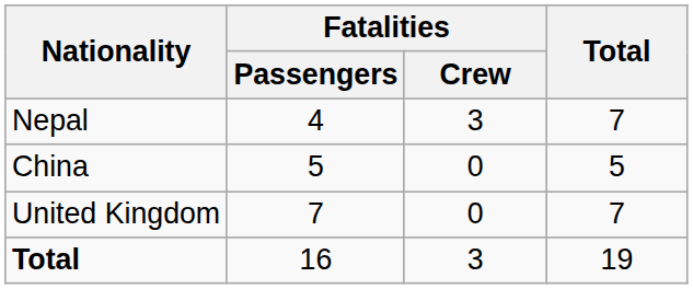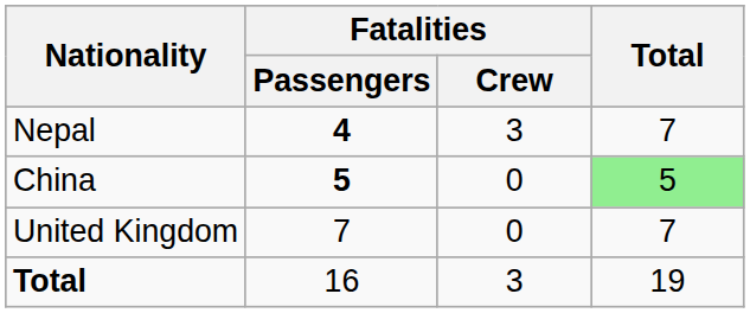Nepal | Fatalities / Passengers: normal -> bold
China | Fatalities / Passengers: normal -> bold
China | Total: no background -> lightgreen background
